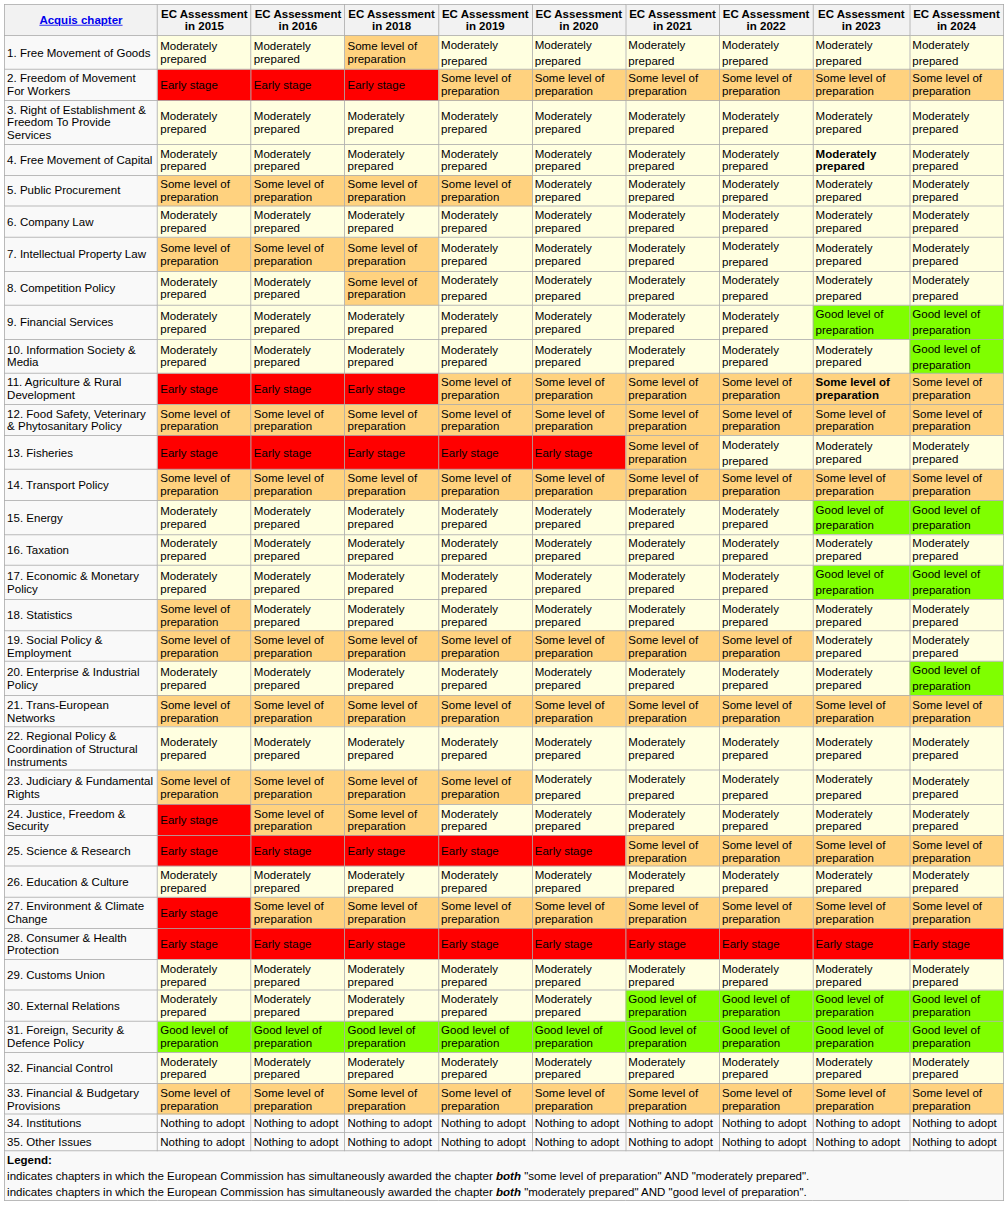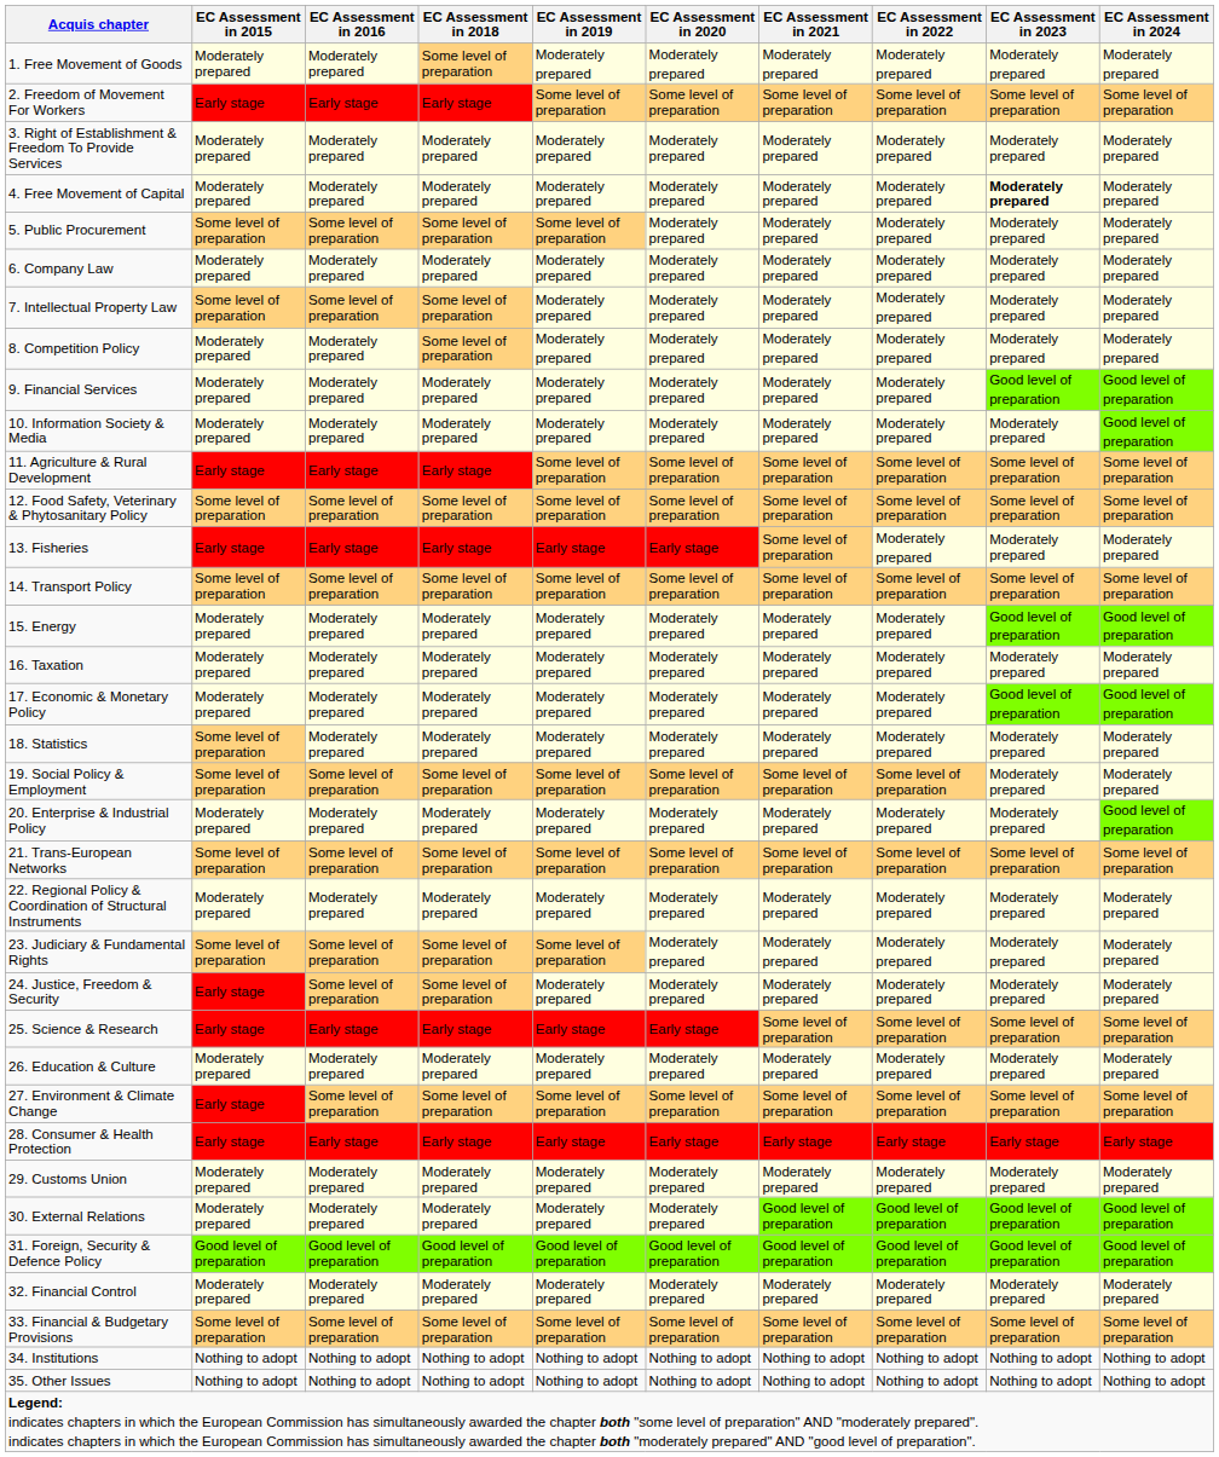11. Agriculture & Rural Development | EC Assessment in 2023: bold -> normal
